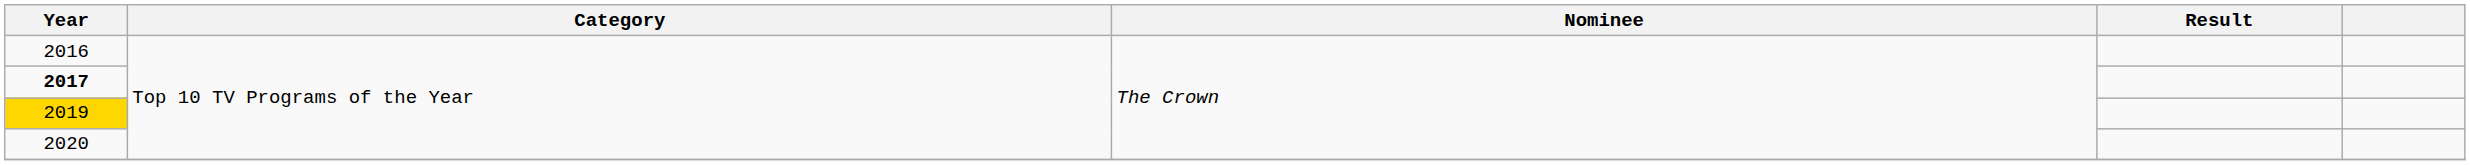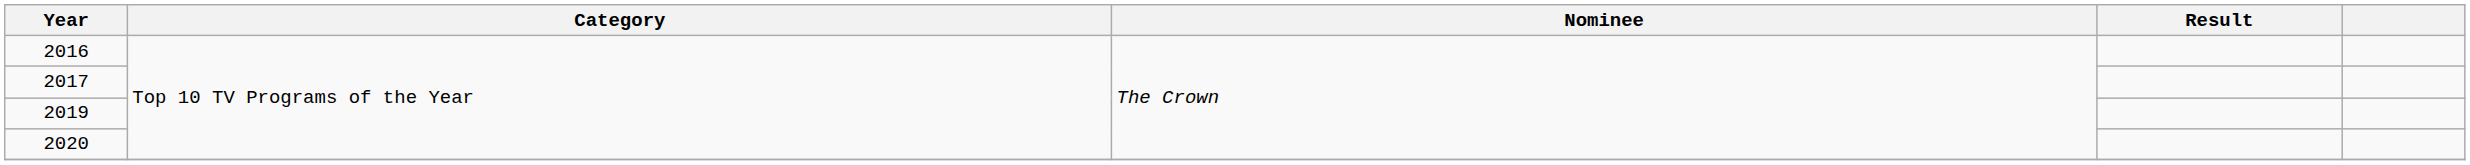2017 | Year: bold -> normal
2019 | Year: gold background -> no background
